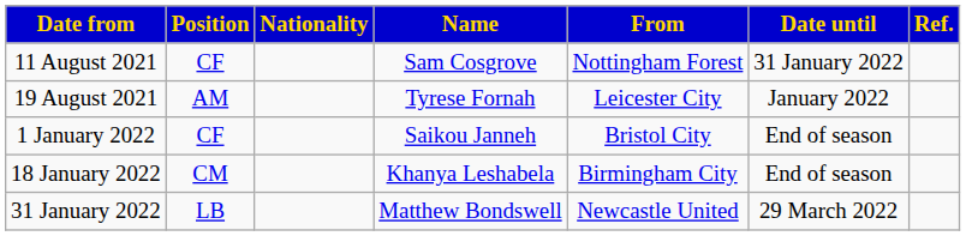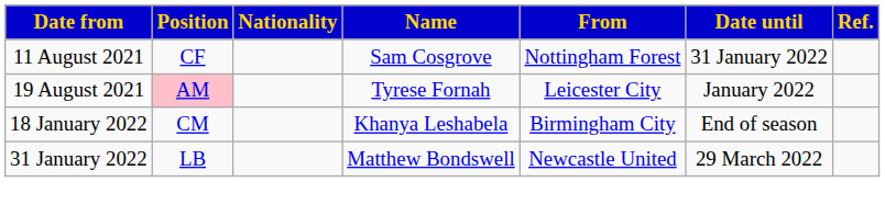19 August 2021 | Position: no background -> pink background
- row: 1 January 2022 | CF | Saikou Janneh | Bristol City | End of season
